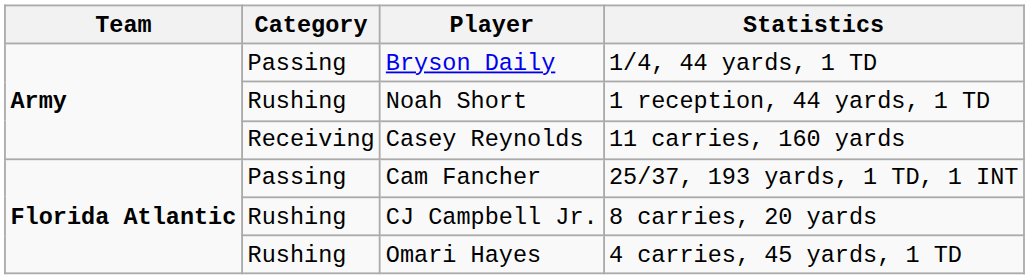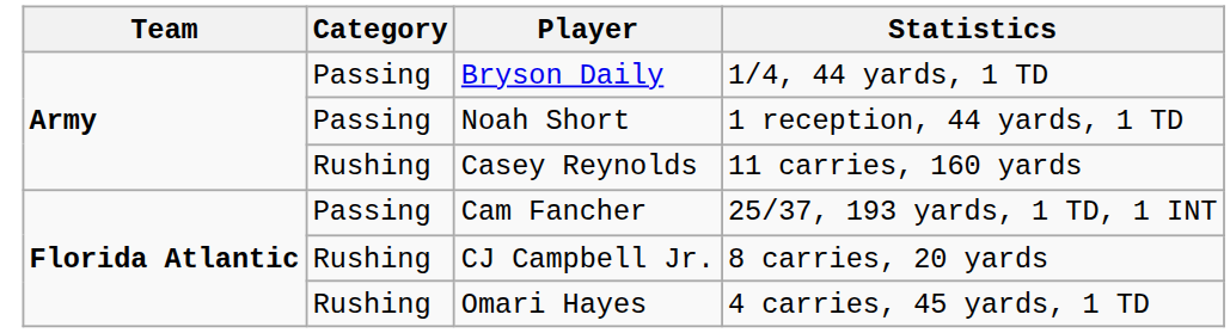Noah Short | Category: Rushing -> Passing
Casey Reynolds | Category: Receiving -> Rushing
